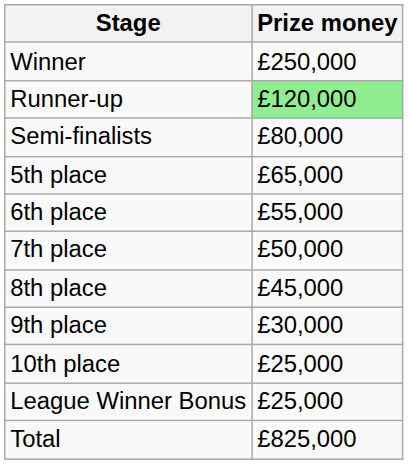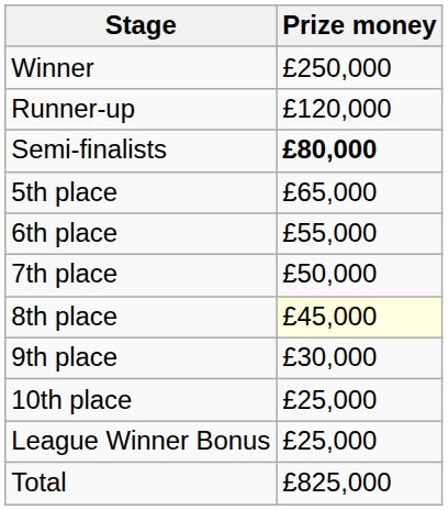Runner-up | Prize money: lightgreen background -> no background
Semi-finalists | Prize money: normal -> bold
8th place | Prize money: no background -> lightyellow background
